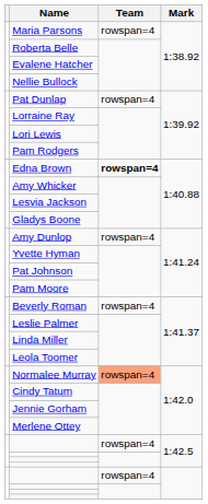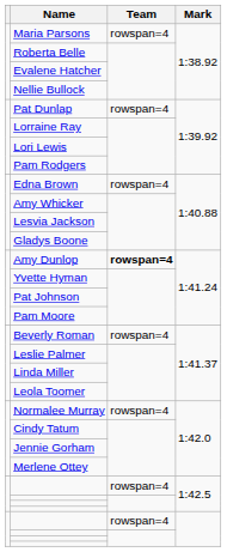Edna Brown | Team: bold -> normal
Amy Dunlop | Team: normal -> bold
Normalee Murray | Team: lightsalmon background -> no background
